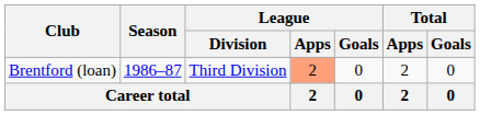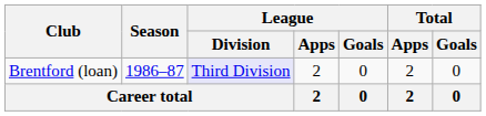Brentford (loan) | League / Division: no background -> lavender background
Brentford (loan) | League / Apps: lightsalmon background -> no background
